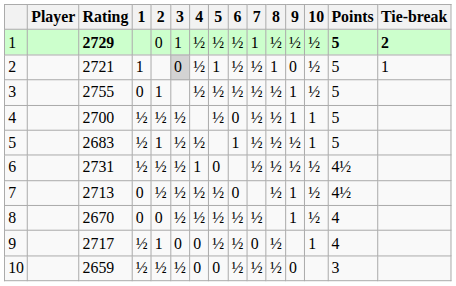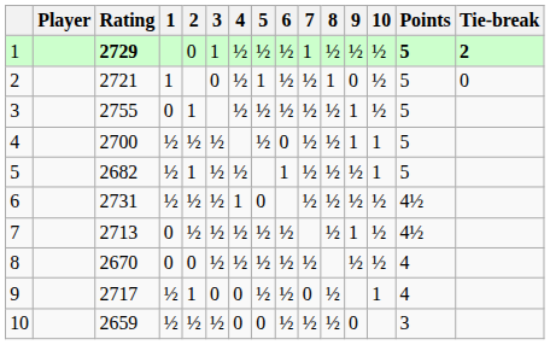row 3 | 3: lightgrey background -> no background
row 3 | Tie-break: 1 -> 0
row 6 | Rating: 2683 -> 2682
row 8 | 6: 0 -> ½
row 9 | 9: 1 -> ½
